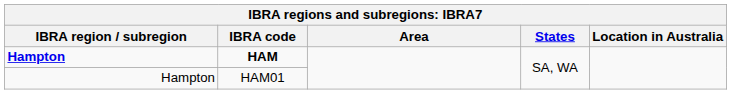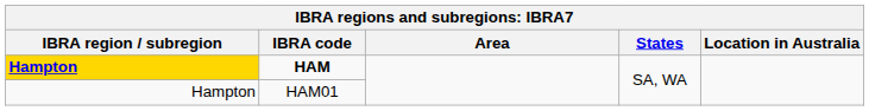HAM | IBRA region / subregion: no background -> gold background
